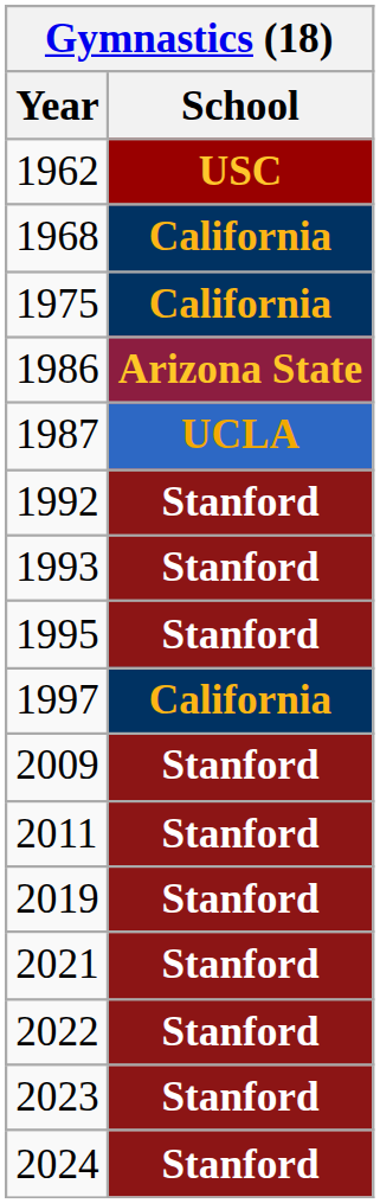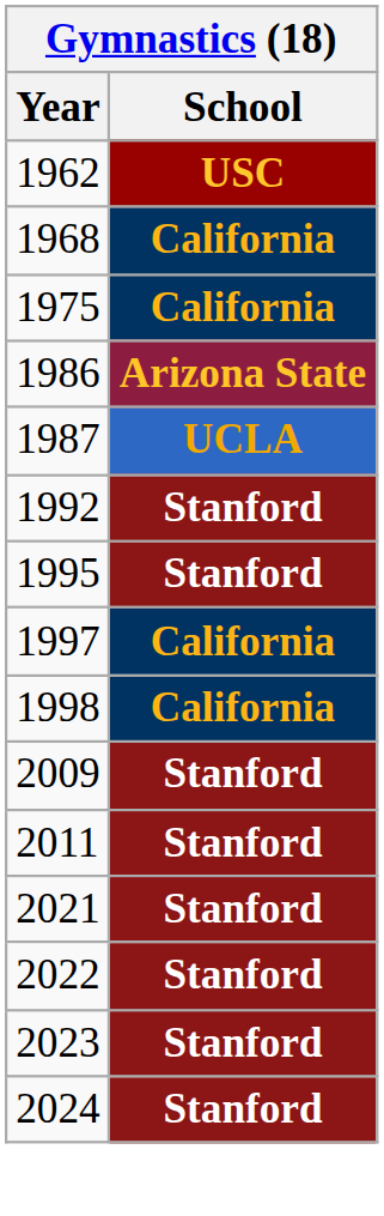- row: 1993 | Stanford
+ row: 1998 | California
- row: 2019 | Stanford
